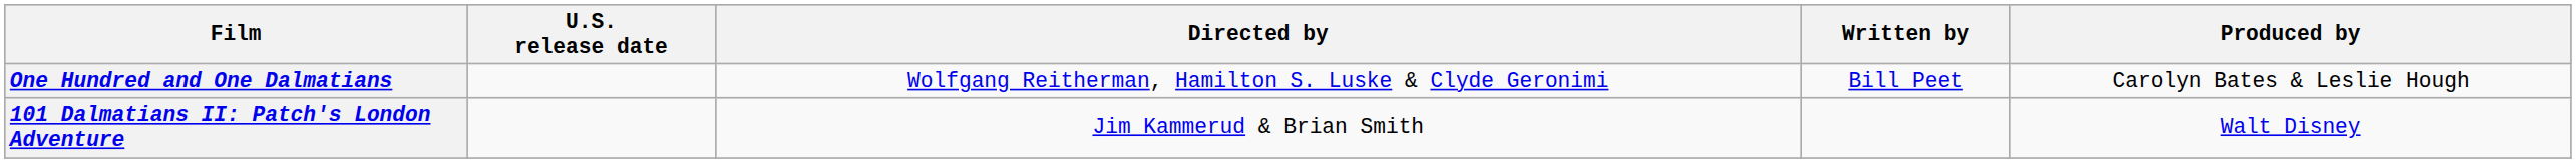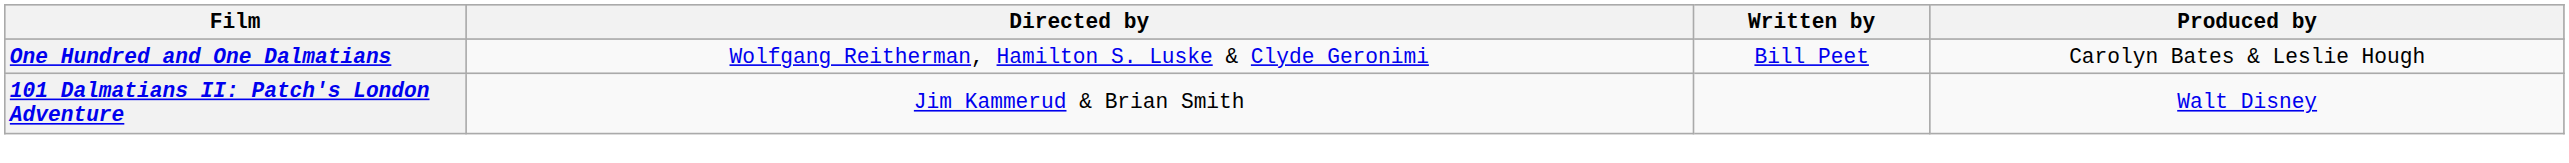- column: U.S. release date
